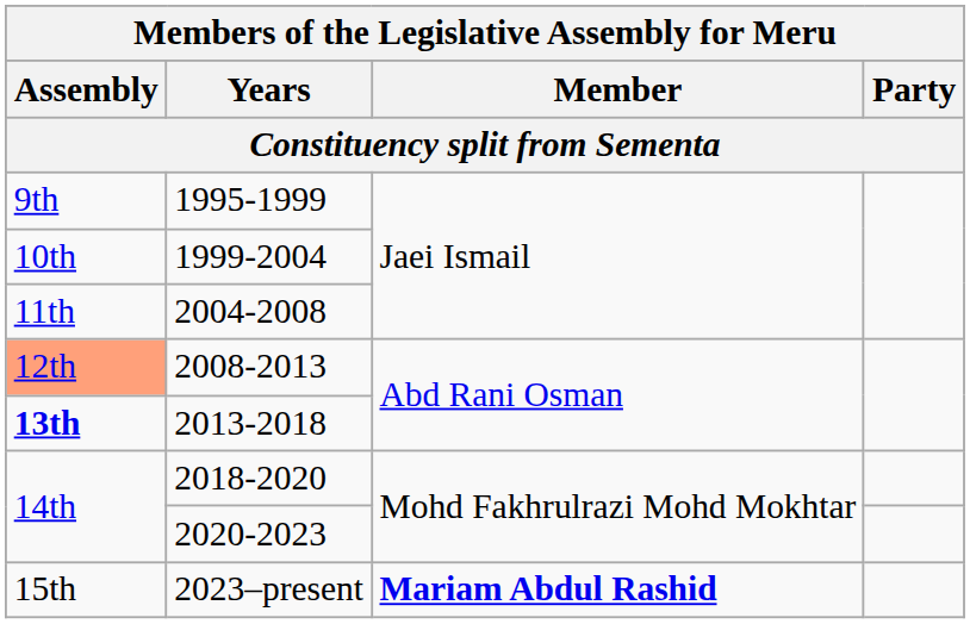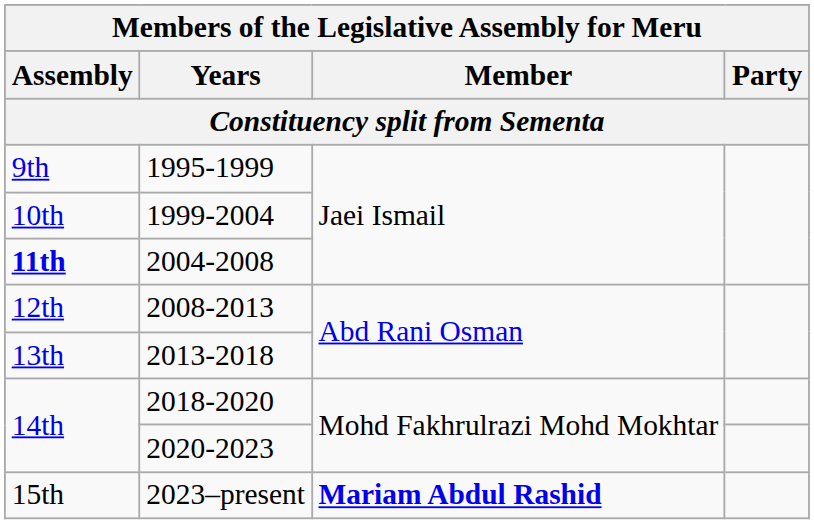2004-2008 | Assembly: normal -> bold
2008-2013 | Assembly: lightsalmon background -> no background
2013-2018 | Assembly: bold -> normal
